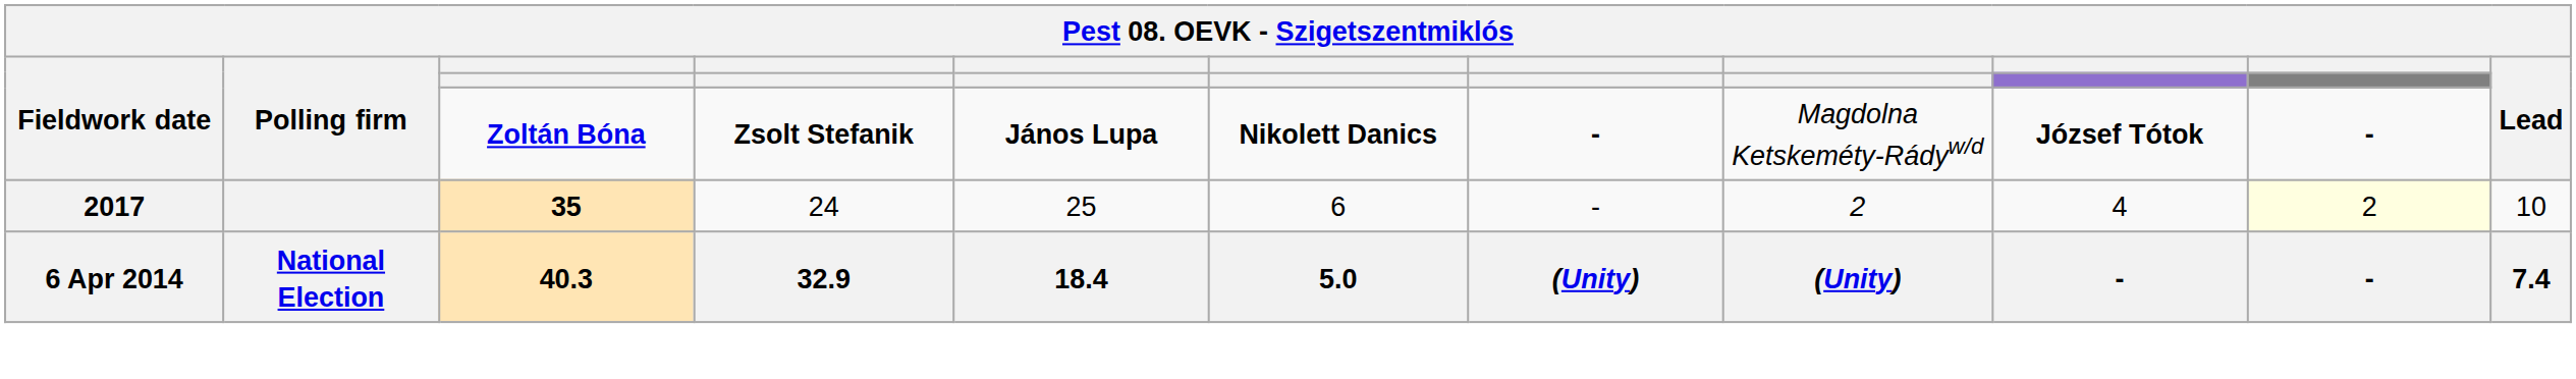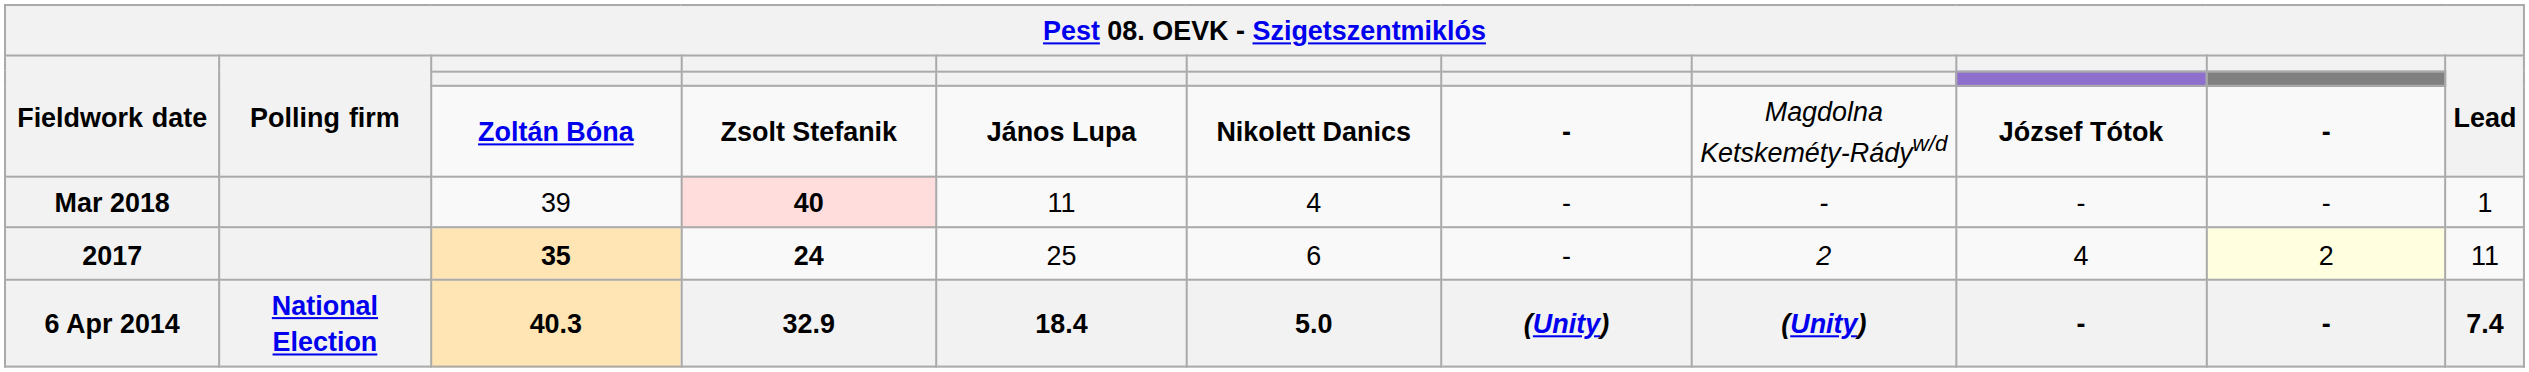+ row: Mar 2018 | 39 | 40 | 11 | 4 | - | - | - | - | 1
2017 | column 4: normal -> bold
2017 | Lead: 10 -> 11
